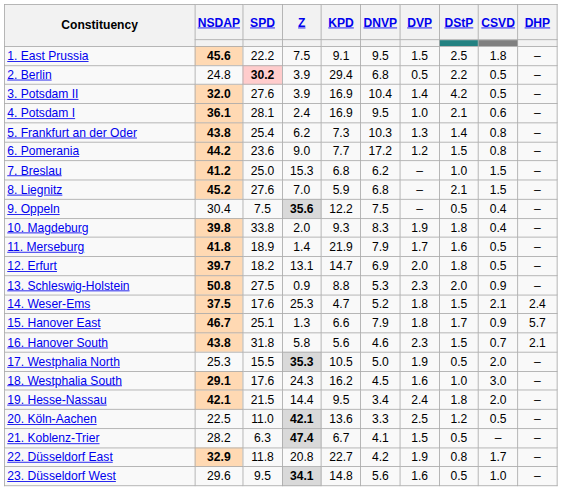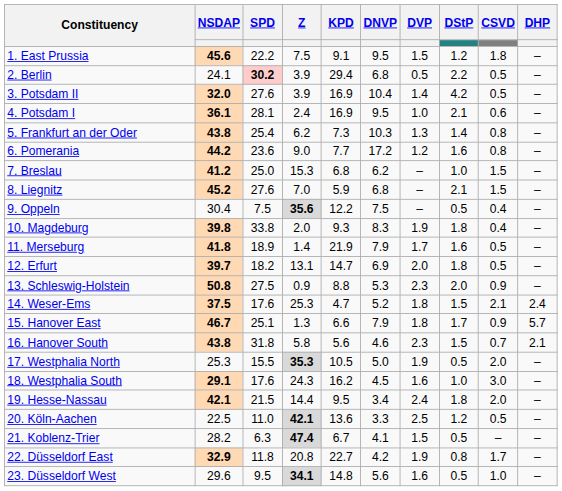1. East Prussia | DStP: 2.5 -> 1.2
2. Berlin | NSDAP: 24.8 -> 24.1
6. Pomerania | DStP: 1.5 -> 1.6
